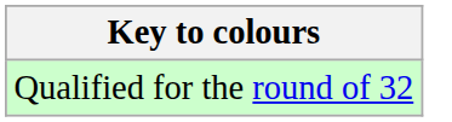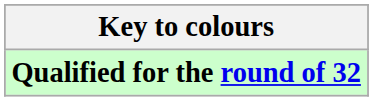row 2 | column 1: normal -> bold
